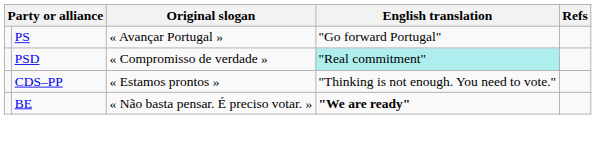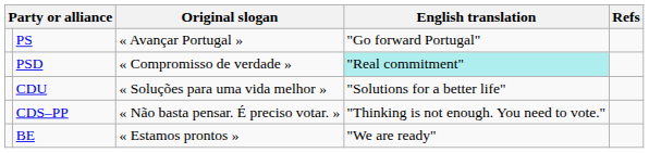+ row: CDU | « Soluções para uma vida melhor » | "Solutions for a better life"
CDS–PP | Original slogan: « Estamos prontos » -> « Não basta pensar. É preciso votar. »
BE | Original slogan: « Não basta pensar. É preciso votar. » -> « Estamos prontos »
BE | English translation: bold -> normal
